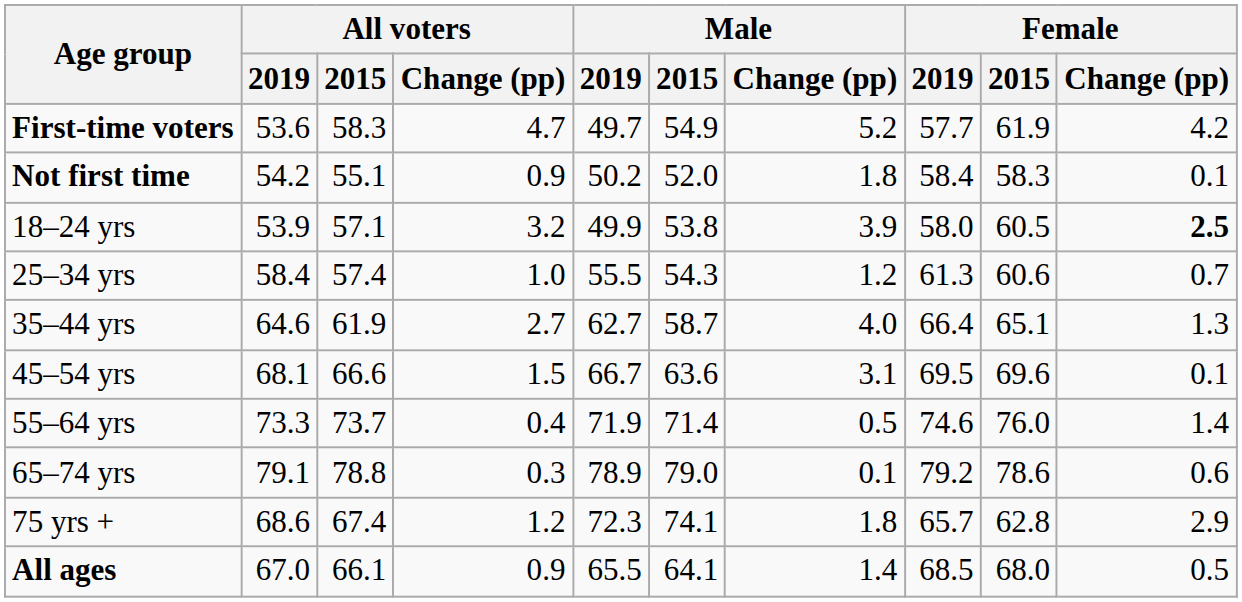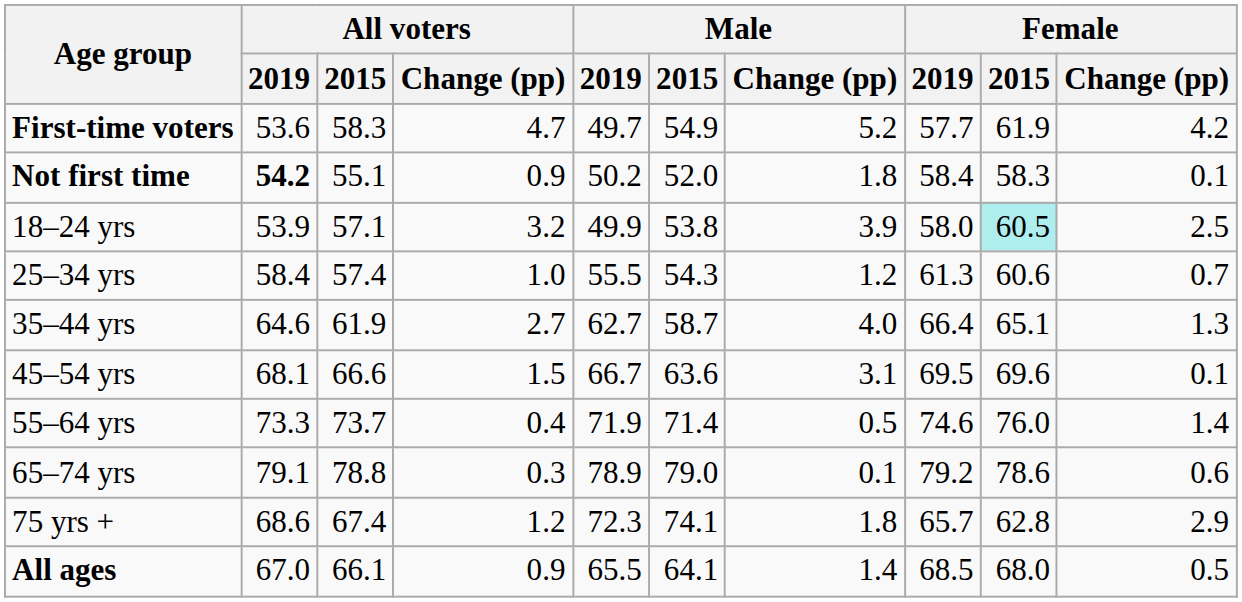Not first time | All voters / 2019: normal -> bold
18–24 yrs | Female / 2015: no background -> paleturquoise background
18–24 yrs | Female / Change (pp): bold -> normal
